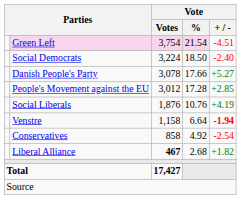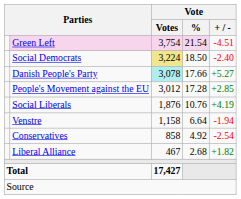Social Democrats | Vote / Votes: no background -> khaki background
Danish People's Party | Vote / Votes: no background -> paleturquoise background
Venstre | Vote / + / -: bold -> normal
Liberal Alliance | Vote / Votes: bold -> normal
